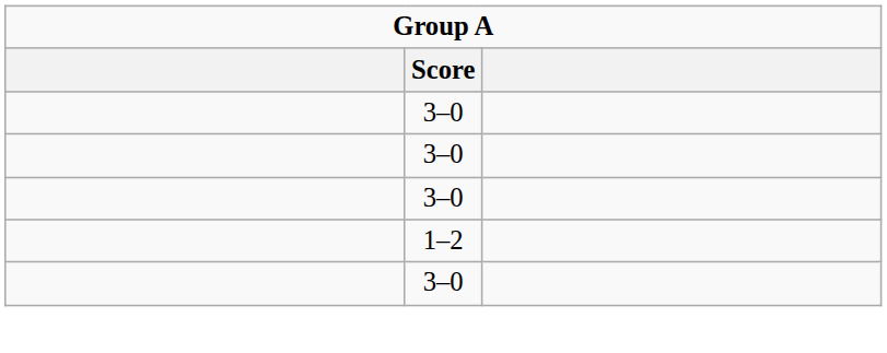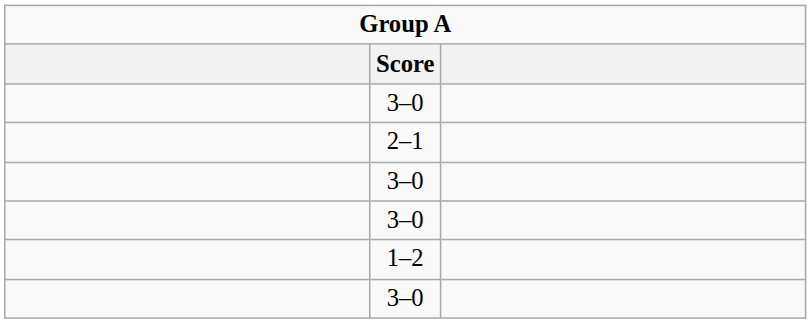+ row: 2–1
